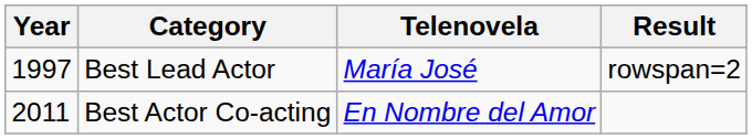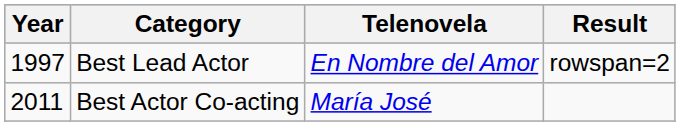Best Lead Actor | Telenovela: María José -> En Nombre del Amor
Best Actor Co-acting | Telenovela: En Nombre del Amor -> María José
